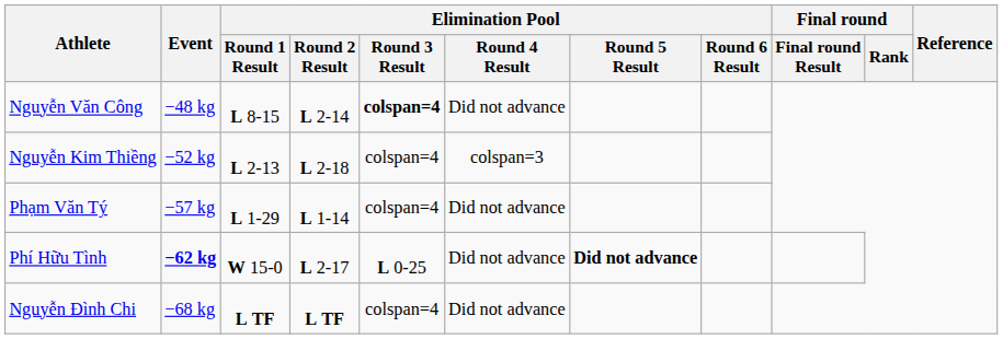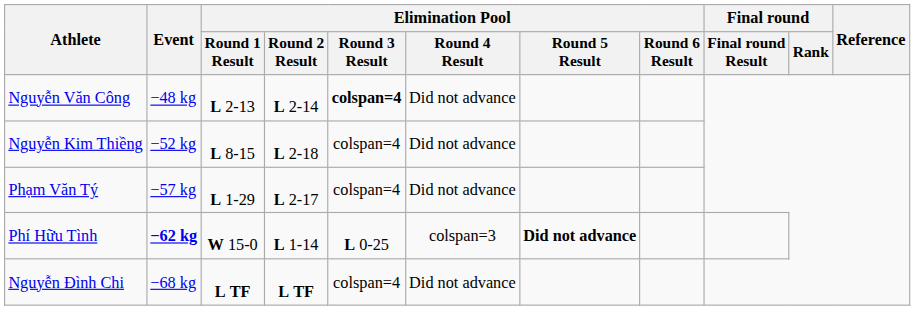Nguyễn Văn Công | Elimination Pool / Round 1 Result: L 8-15 -> L 2-13
Nguyễn Kim Thiềng | Elimination Pool / Round 1 Result: L 2-13 -> L 8-15
Nguyễn Kim Thiềng | Elimination Pool / Round 4 Result: colspan=3 -> Did not advance
Phạm Văn Tý | Elimination Pool / Round 2 Result: L 1-14 -> L 2-17
Phí Hữu Tình | Elimination Pool / Round 2 Result: L 2-17 -> L 1-14
Phí Hữu Tình | Elimination Pool / Round 4 Result: Did not advance -> colspan=3
